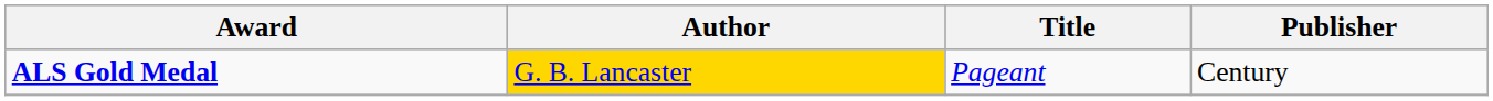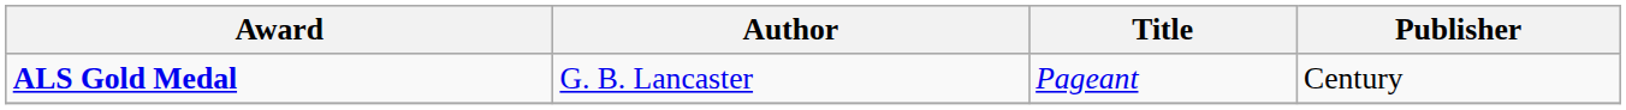ALS Gold Medal | Author: gold background -> no background
